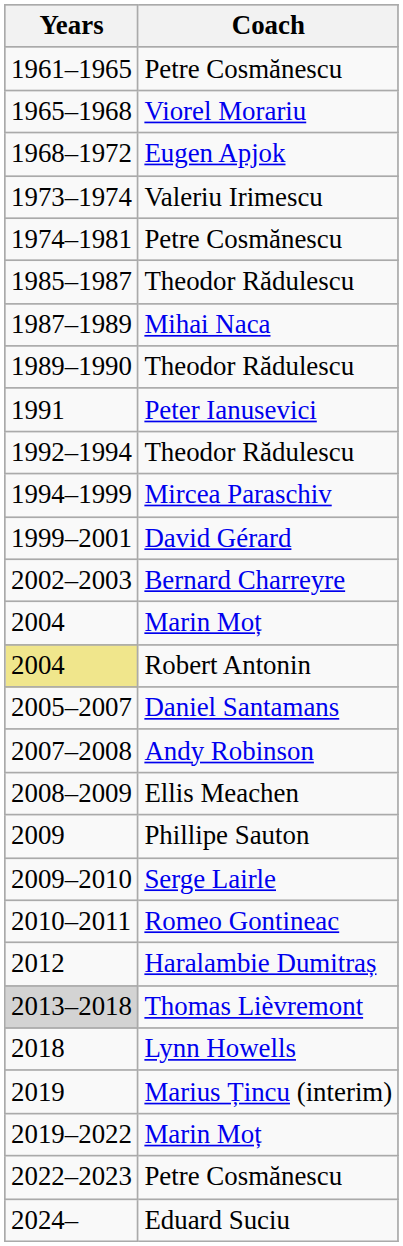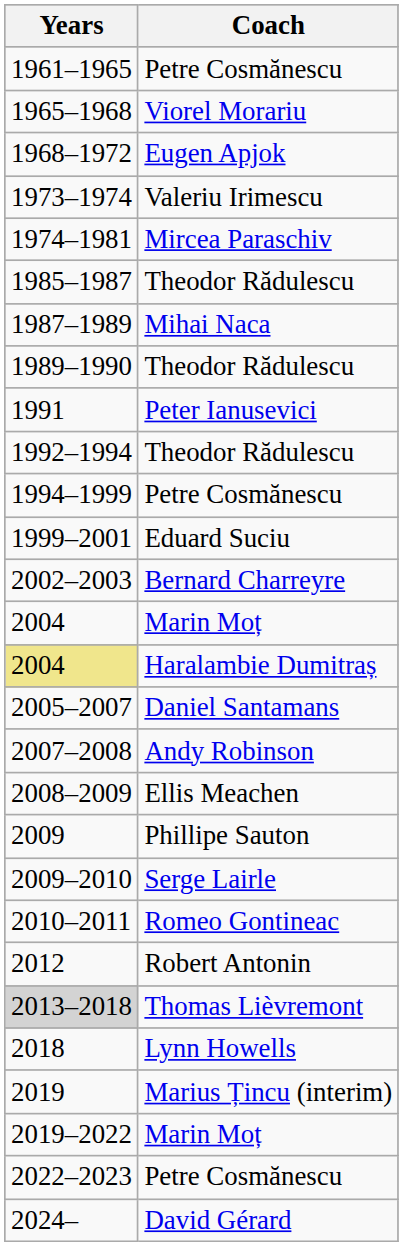row 6 | Coach: Petre Cosmănescu -> Mircea Paraschiv
row 12 | Coach: Mircea Paraschiv -> Petre Cosmănescu
row 13 | Coach: David Gérard -> Eduard Suciu
row 16 | Coach: Robert Antonin -> Haralambie Dumitraș
row 23 | Coach: Haralambie Dumitraș -> Robert Antonin
row 29 | Coach: Eduard Suciu -> David Gérard
